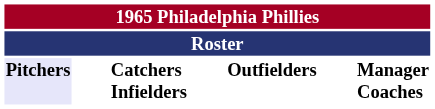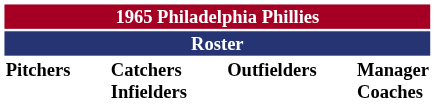Pitchers | column 1: lavender background -> no background
